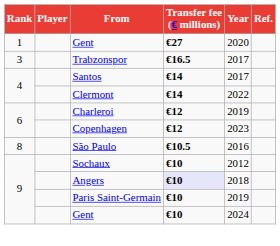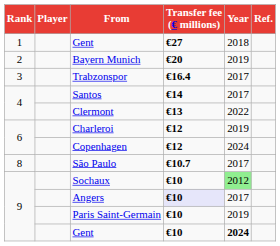1 / Gent | Year: 2020 -> 2018
+ row: 2 | Bayern Munich | €20 | 2019
Trabzonspor | Transfer fee (€ millions): €16.5 -> €16.4
Clermont | Transfer fee (€ millions): €14 -> €13
Copenhagen | Year: 2023 -> 2024
São Paulo | Transfer fee (€ millions): €10.5 -> €10.7
São Paulo | Year: 2016 -> 2017
Sochaux | Year: no background -> lightgreen background
Angers | Year: 2018 -> 2017
9 / Gent | Year: normal -> bold
